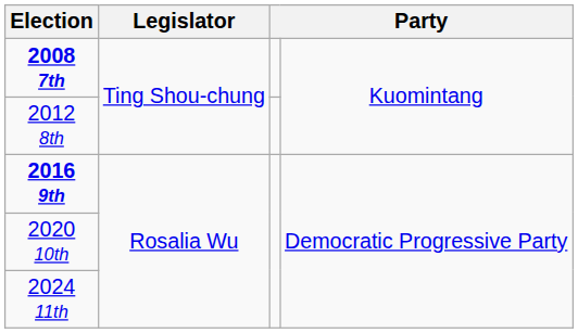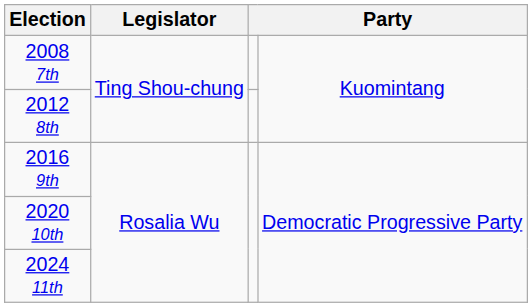2008 7th | Election: bold -> normal
2016 9th | Election: bold -> normal
